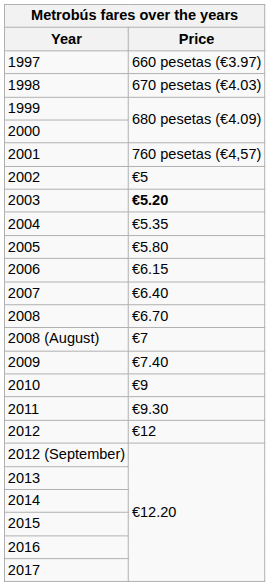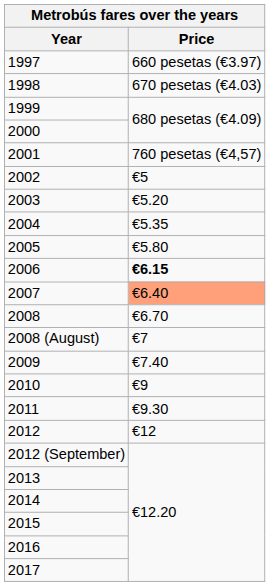2003 | Price: bold -> normal
2006 | Price: normal -> bold
2007 | Price: no background -> lightsalmon background
